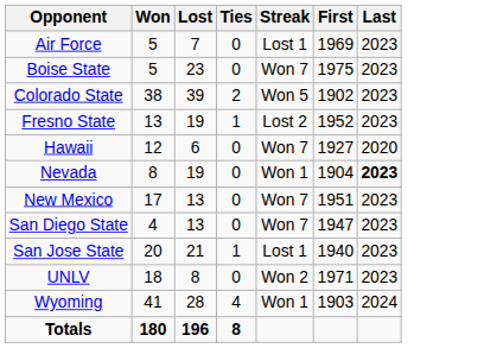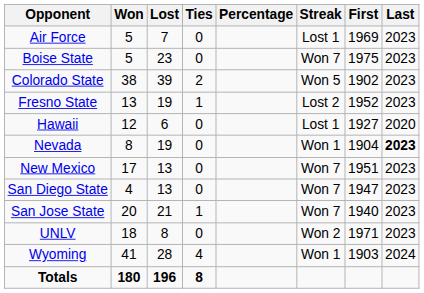+ column: Percentage
Hawaii | Streak: Won 7 -> Lost 1
San Jose State | Streak: Lost 1 -> Won 7
